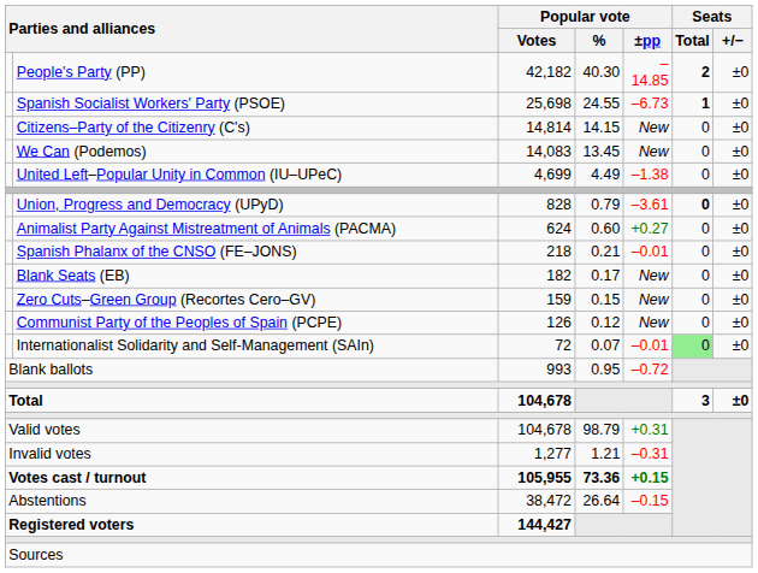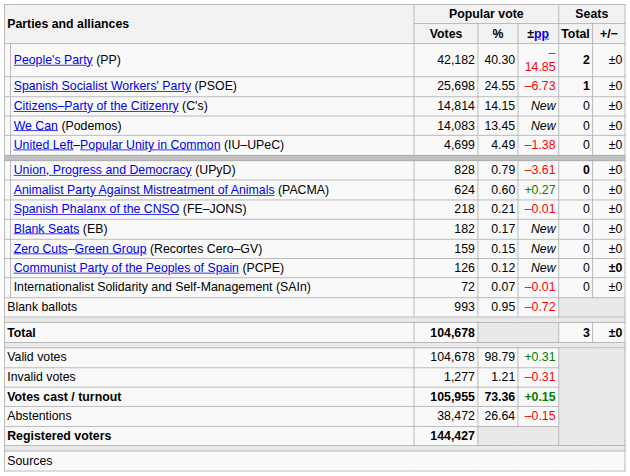Communist Party of the Peoples of Spain (PCPE) | Seats / +/−: normal -> bold
Internationalist Solidarity and Self-Management (SAIn) | Seats / Total: lightgreen background -> no background
